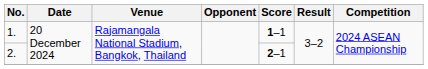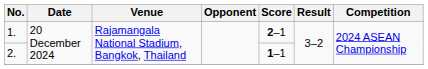1. | Score: 1–1 -> 2–1
2. | Score: 2–1 -> 1–1
